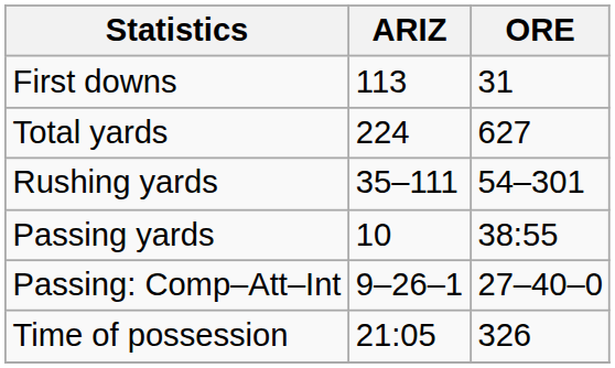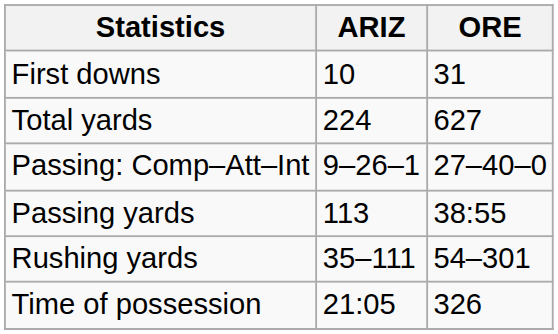First downs | ARIZ: 113 -> 10
rows swapped: Rushing yards <-> Passing: Comp–Att–Int
Passing yards | ARIZ: 10 -> 113
